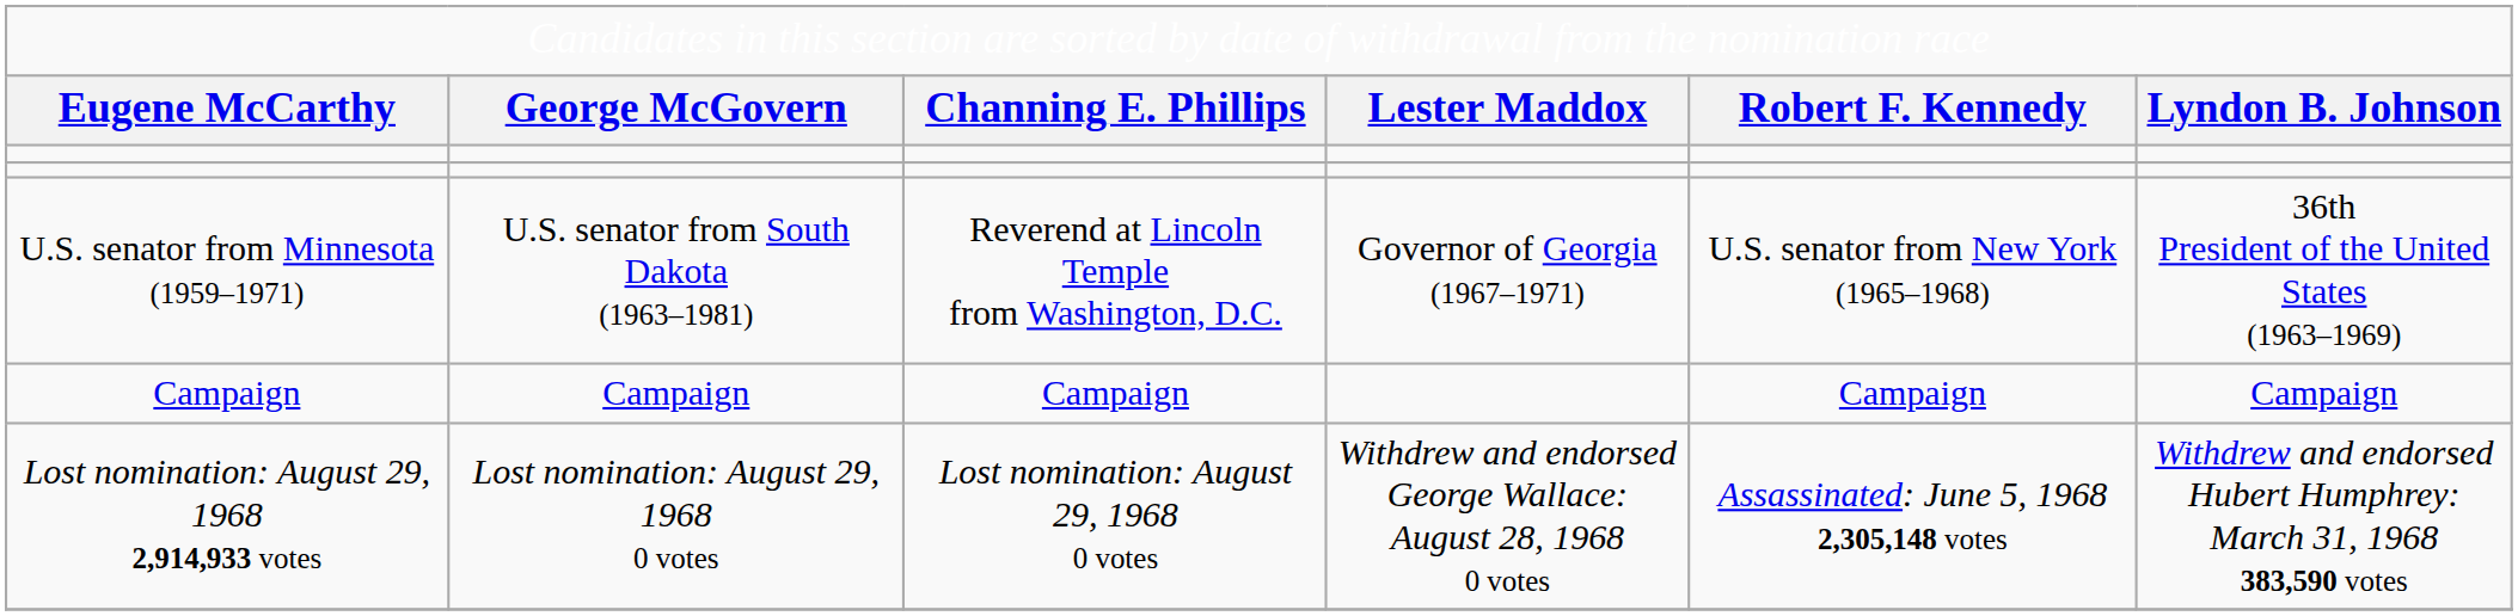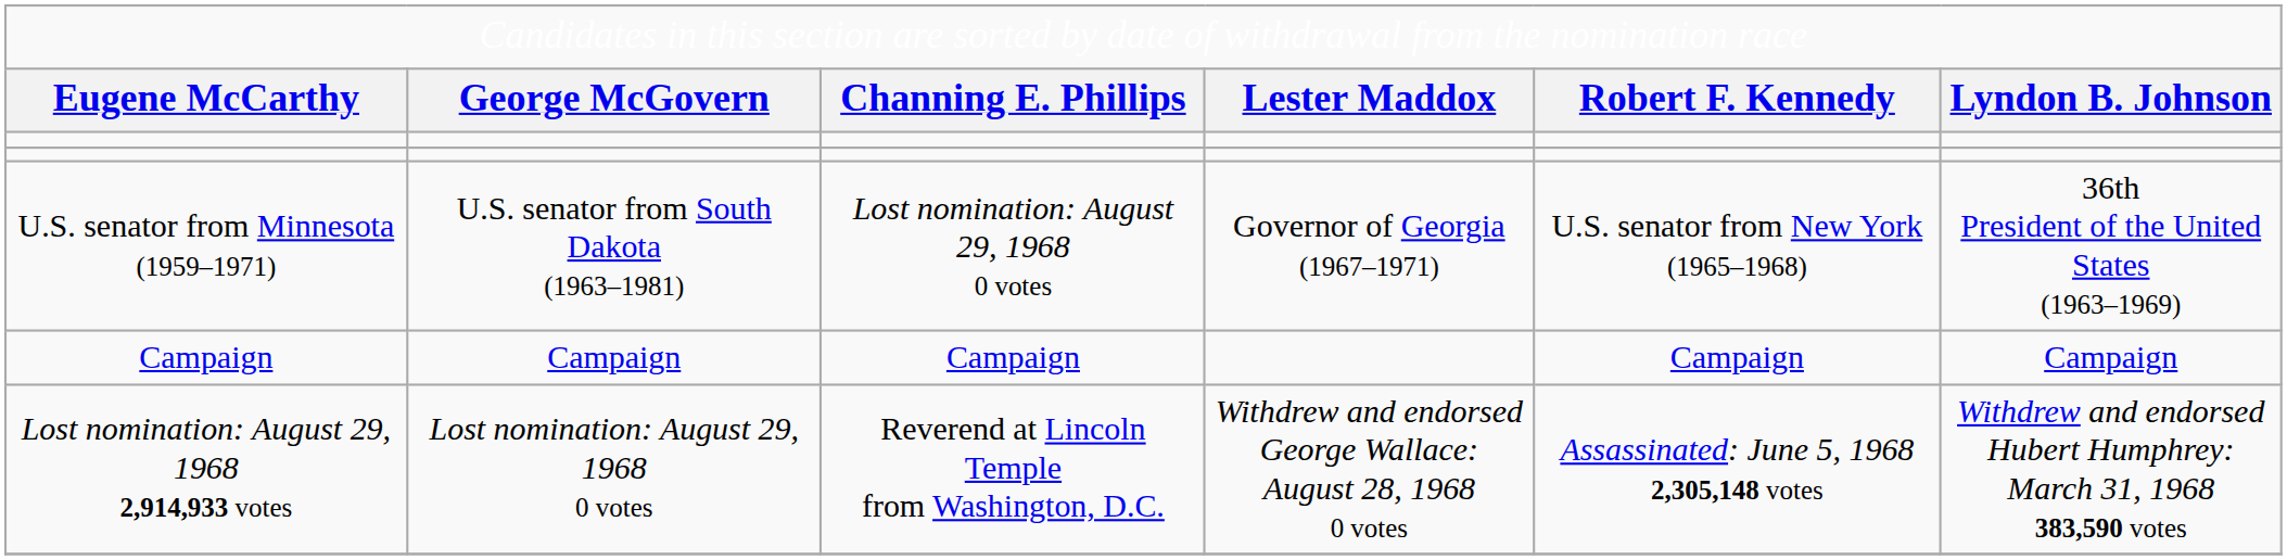U.S. senator from Minnesota (1959–1971) | column 3: Reverend at Lincoln Temple from Washington, D.C. -> Lost nomination: August 29, 1968 0 votes
Lost nomination: August 29, 1968 2,914,933 votes | column 3: Lost nomination: August 29, 1968 0 votes -> Reverend at Lincoln Temple from Washington, D.C.
